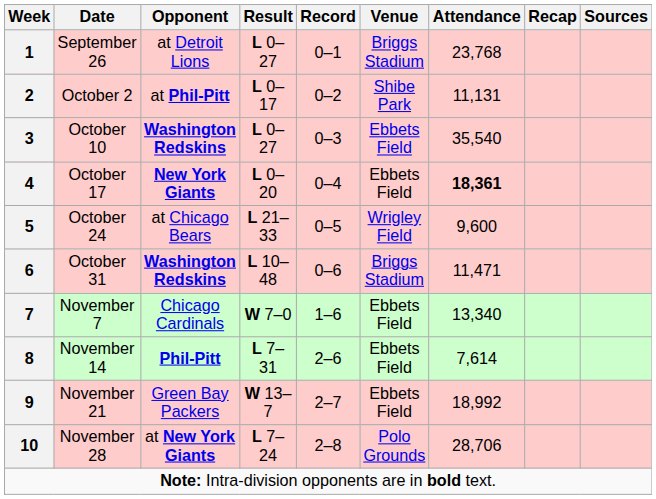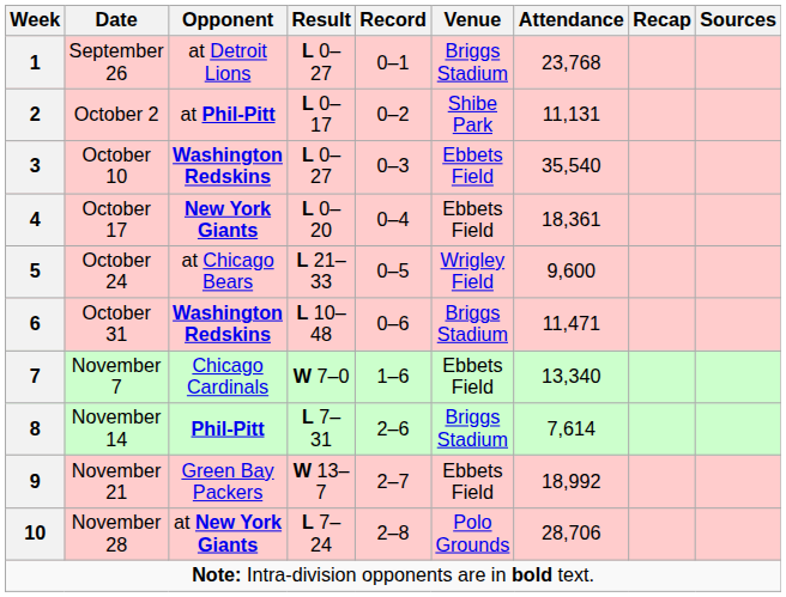4 | Attendance: bold -> normal
8 | Venue: Ebbets Field -> Briggs Stadium
